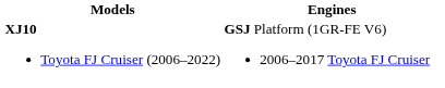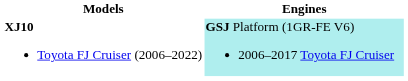XJ10 Toyota FJ Cruiser (2006–2022) | Engines: no background -> paleturquoise background
